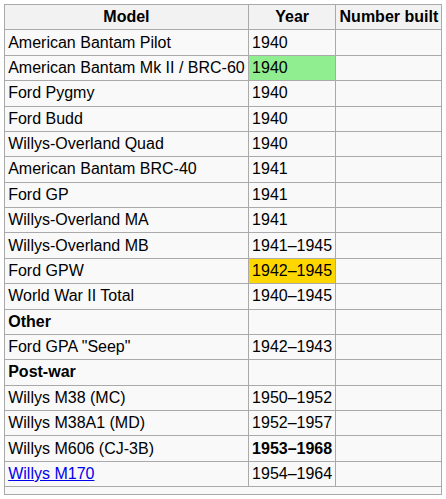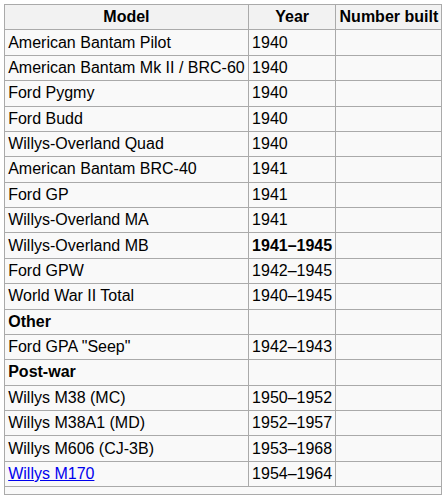American Bantam Mk II / BRC-60 | Year: lightgreen background -> no background
Willys-Overland MB | Year: normal -> bold
Ford GPW | Year: gold background -> no background
Willys M606 (CJ-3B) | Year: bold -> normal
